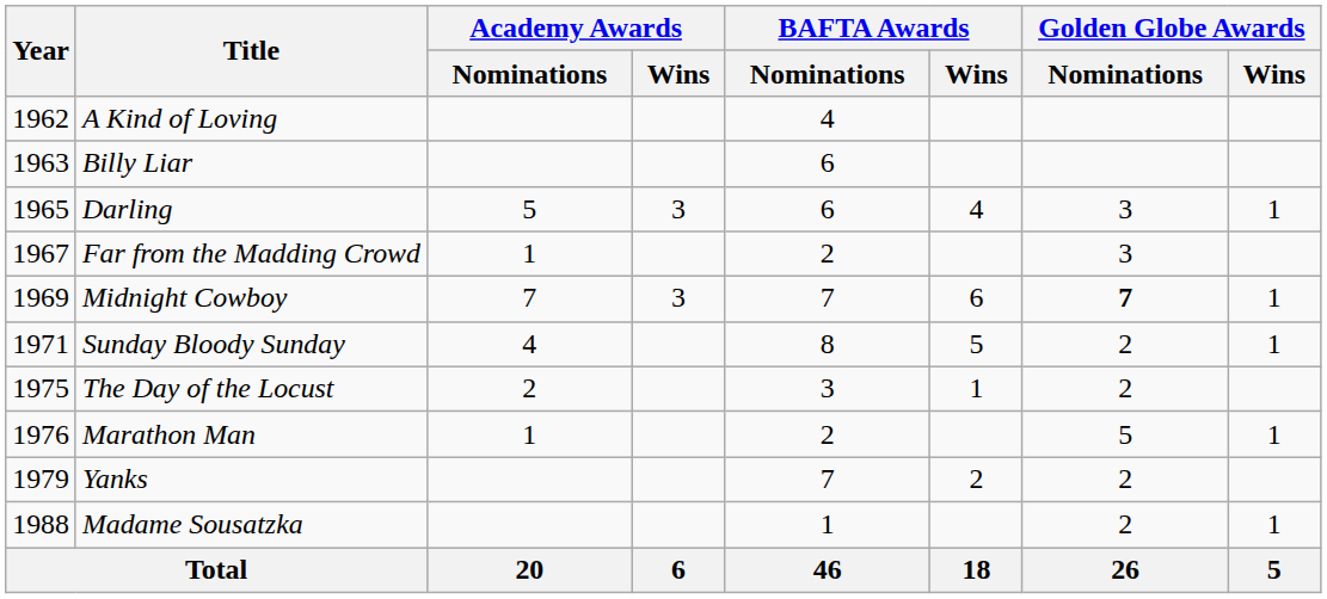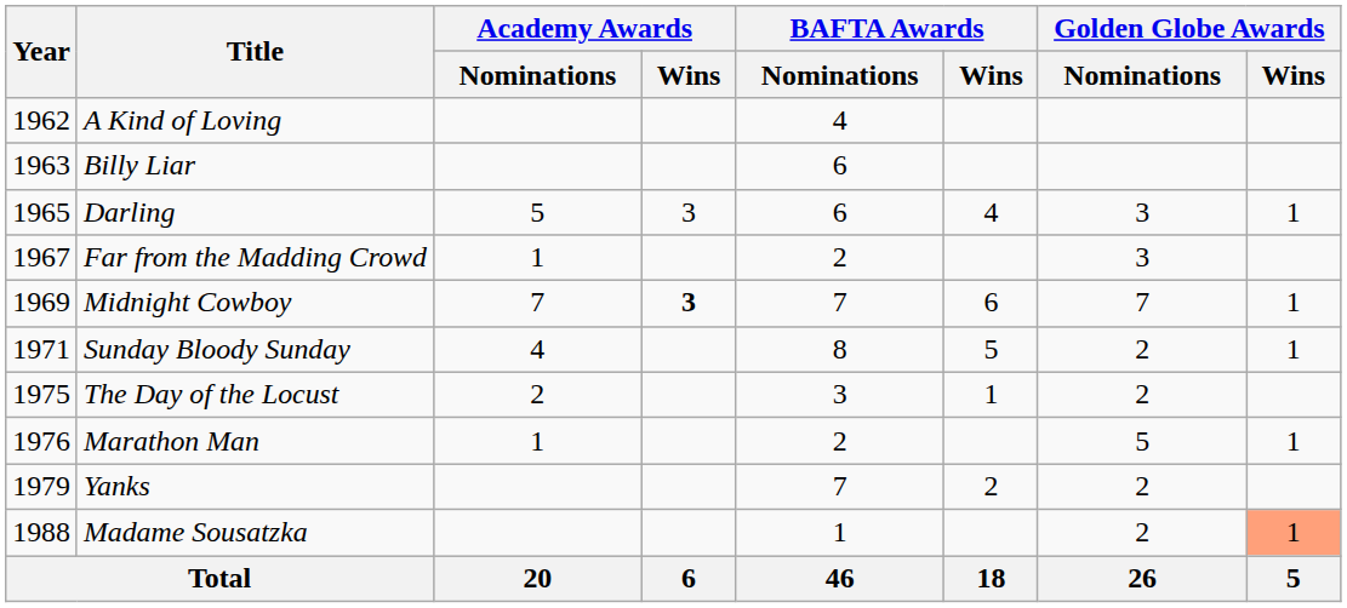Midnight Cowboy | Academy Awards / Wins: normal -> bold
Midnight Cowboy | Golden Globe Awards / Nominations: bold -> normal
Madame Sousatzka | Golden Globe Awards / Wins: no background -> lightsalmon background
